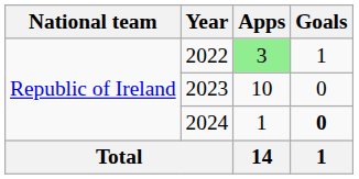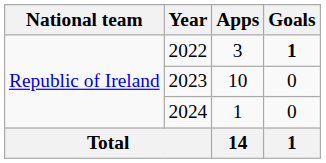2022 | Apps: lightgreen background -> no background
2022 | Goals: normal -> bold
2024 | Goals: bold -> normal
